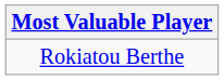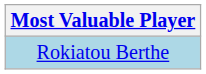row 2 | column 1: no background -> lightblue background
